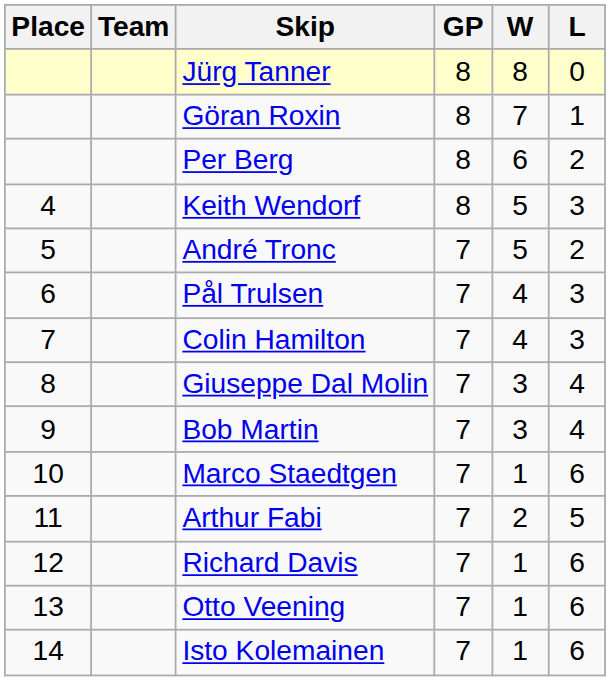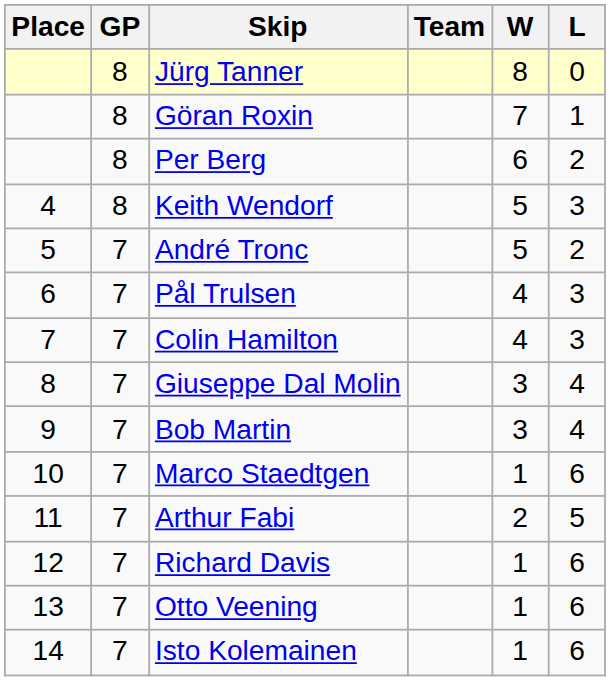columns swapped: Team <-> GP
